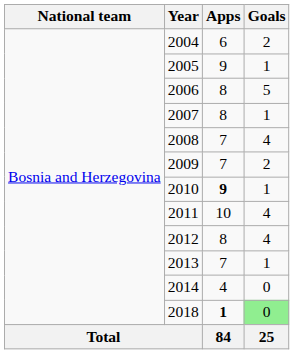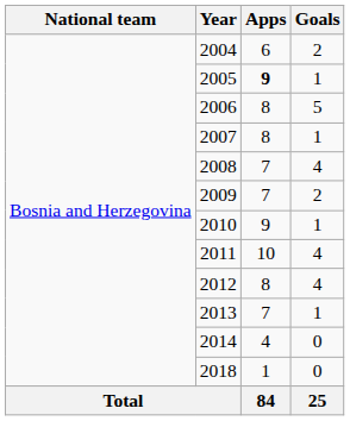2005 | Apps: normal -> bold
2010 | Apps: bold -> normal
2018 | Apps: bold -> normal
2018 | Goals: lightgreen background -> no background
